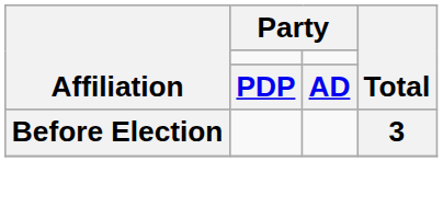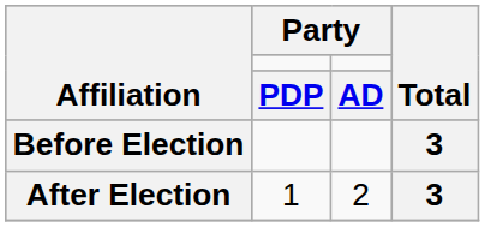+ row: After Election | 1 | 2 | 3
